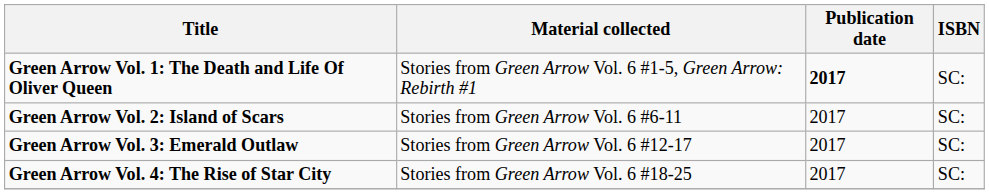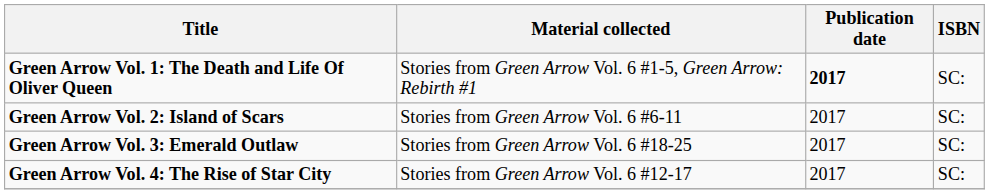Green Arrow Vol. 3: Emerald Outlaw | Material collected: Stories from Green Arrow Vol. 6 #12-17 -> Stories from Green Arrow Vol. 6 #18-25
Green Arrow Vol. 4: The Rise of Star City | Material collected: Stories from Green Arrow Vol. 6 #18-25 -> Stories from Green Arrow Vol. 6 #12-17
